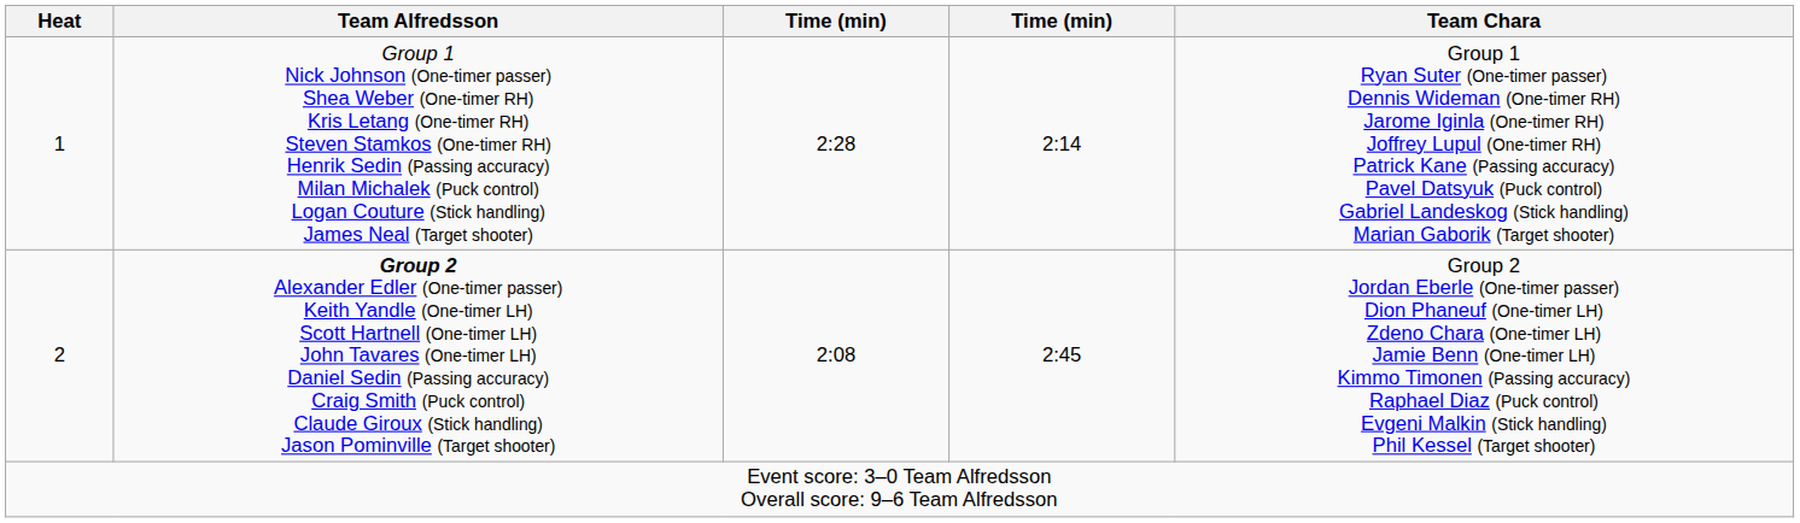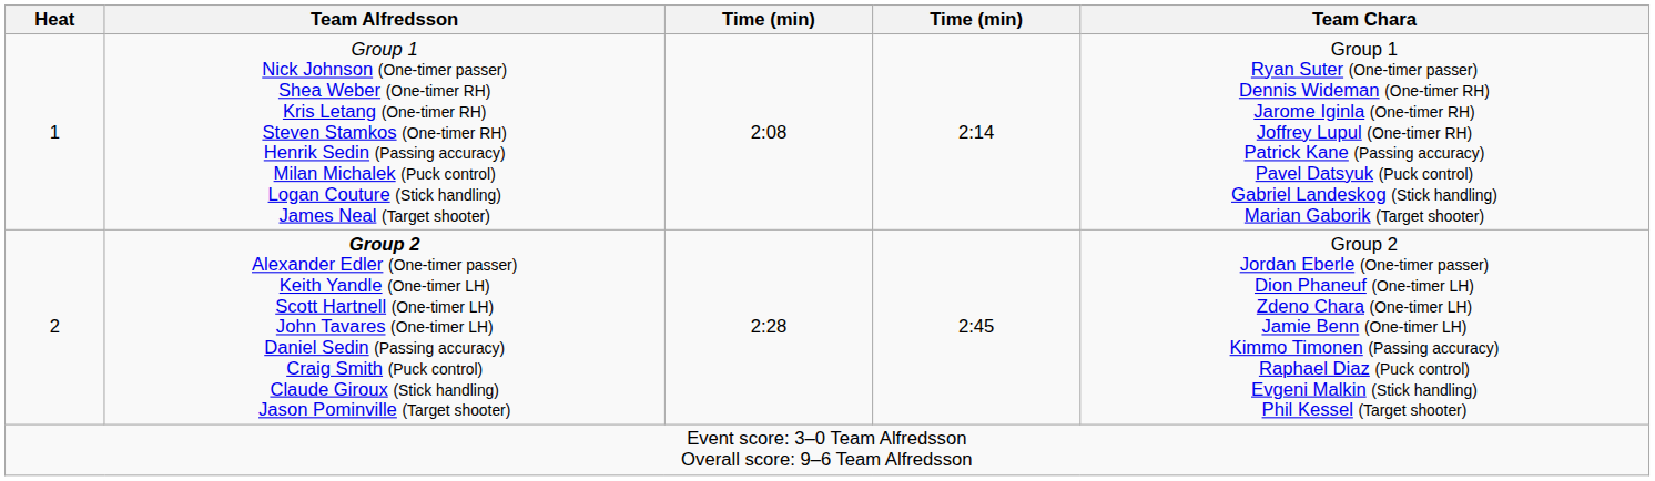row 2 | column 3: 2:28 -> 2:08
row 3 | column 3: 2:08 -> 2:28
